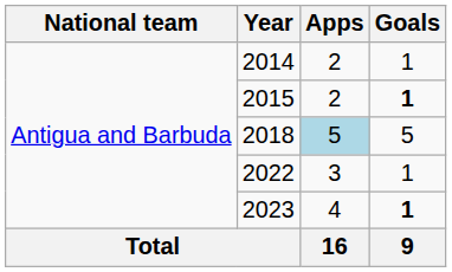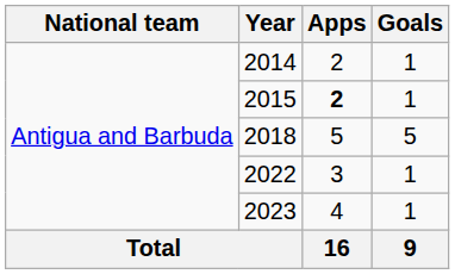2015 | Apps: normal -> bold
2015 | Goals: bold -> normal
2018 | Apps: lightblue background -> no background
2023 | Goals: bold -> normal
